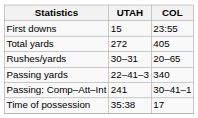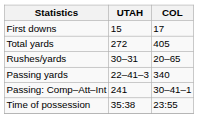First downs | COL: 23:55 -> 17
Time of possession | COL: 17 -> 23:55
